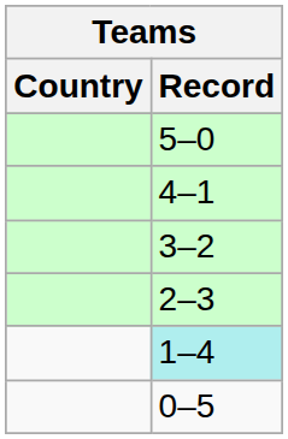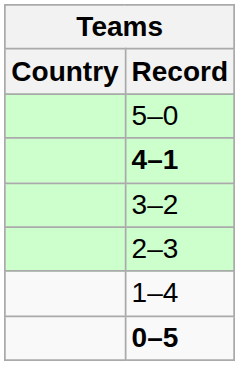4–1 | Record: normal -> bold
1–4 | Record: paleturquoise background -> no background
0–5 | Record: normal -> bold
